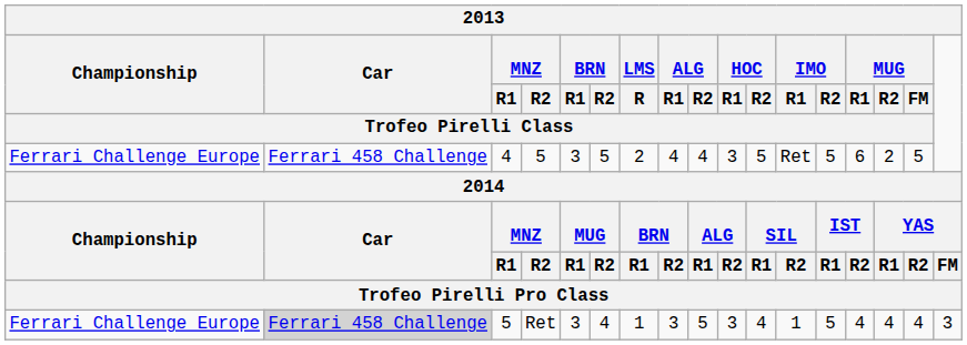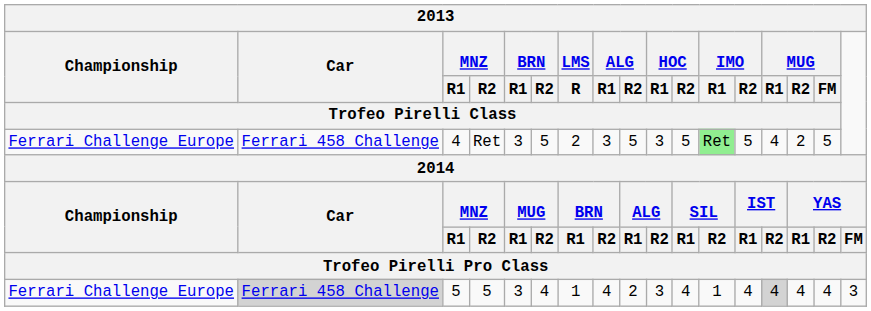row 5 | MNZ / R2 / Trofeo Pirelli Class: 5 -> Ret
row 5 | ALG / R1 / Trofeo Pirelli Class: 4 -> 3
row 5 | ALG / R2 / Trofeo Pirelli Class: 4 -> 5
row 5 | IMO / R1 / Trofeo Pirelli Class: no background -> lightgreen background
row 5 | MUG / R1 / Trofeo Pirelli Class: 6 -> 4
row 10 | MNZ / R2 / Trofeo Pirelli Class: Ret -> 5
row 10 | ALG / R1 / Trofeo Pirelli Class: 3 -> 4
row 10 | ALG / R2 / Trofeo Pirelli Class: 5 -> 2
row 10 | IMO / R2 / Trofeo Pirelli Class: 5 -> 4
row 10 | MUG / R1 / Trofeo Pirelli Class: no background -> lightgrey background
